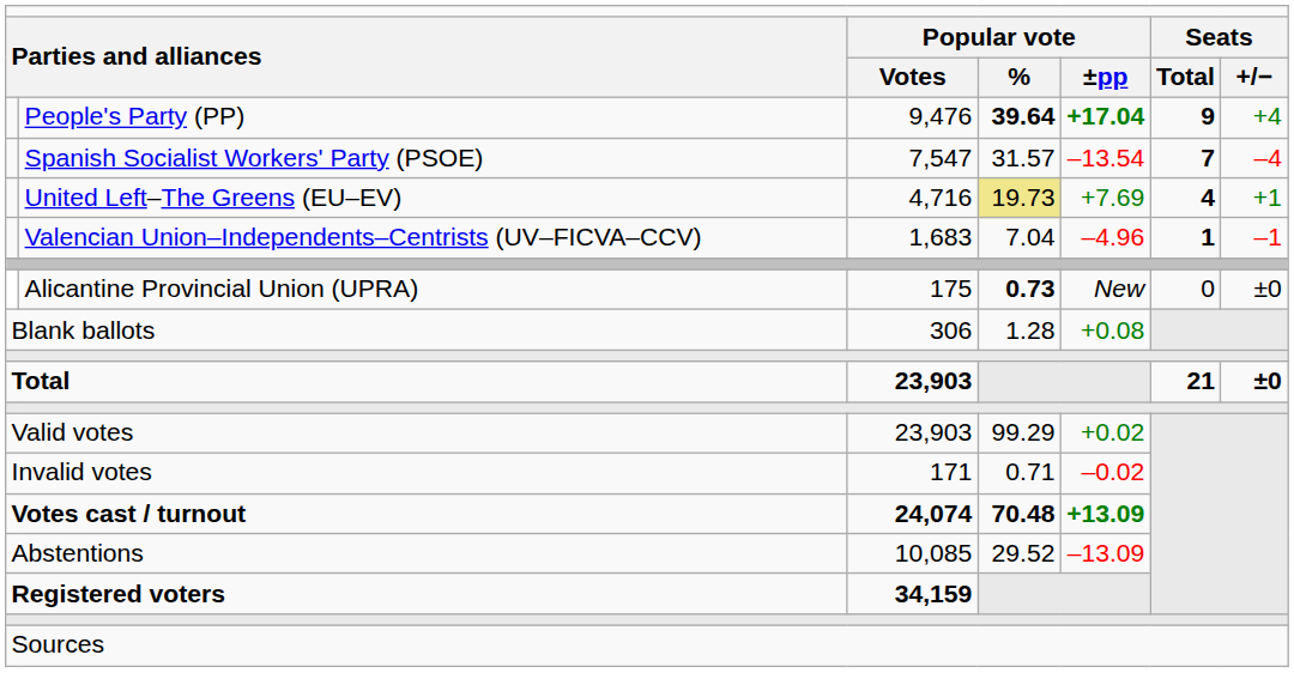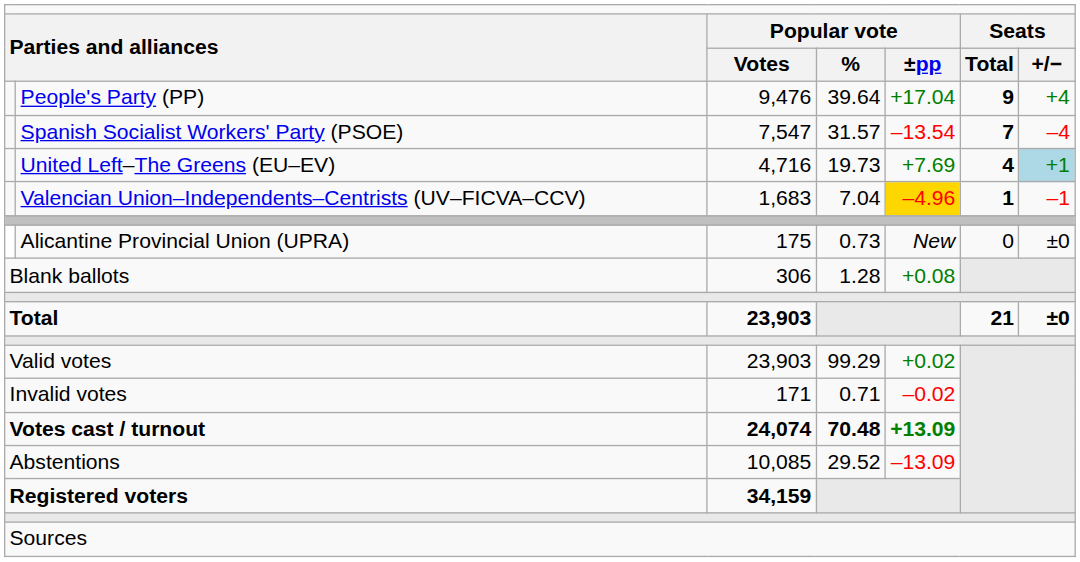People's Party (PP) | column 4: bold -> normal
People's Party (PP) | column 5: bold -> normal
United Left–The Greens (EU–EV) | column 4: khaki background -> no background
United Left–The Greens (EU–EV) | column 7: no background -> lightblue background
Valencian Union–Independents–Centrists (UV–FICVA–CCV) | column 5: no background -> gold background
Alicantine Provincial Union (UPRA) | column 4: bold -> normal
